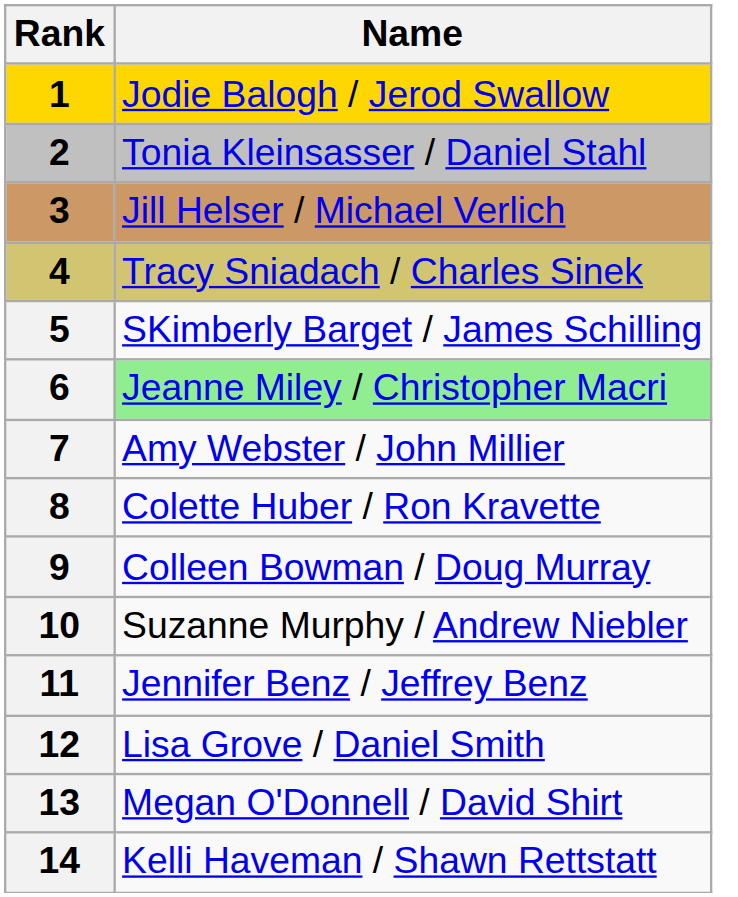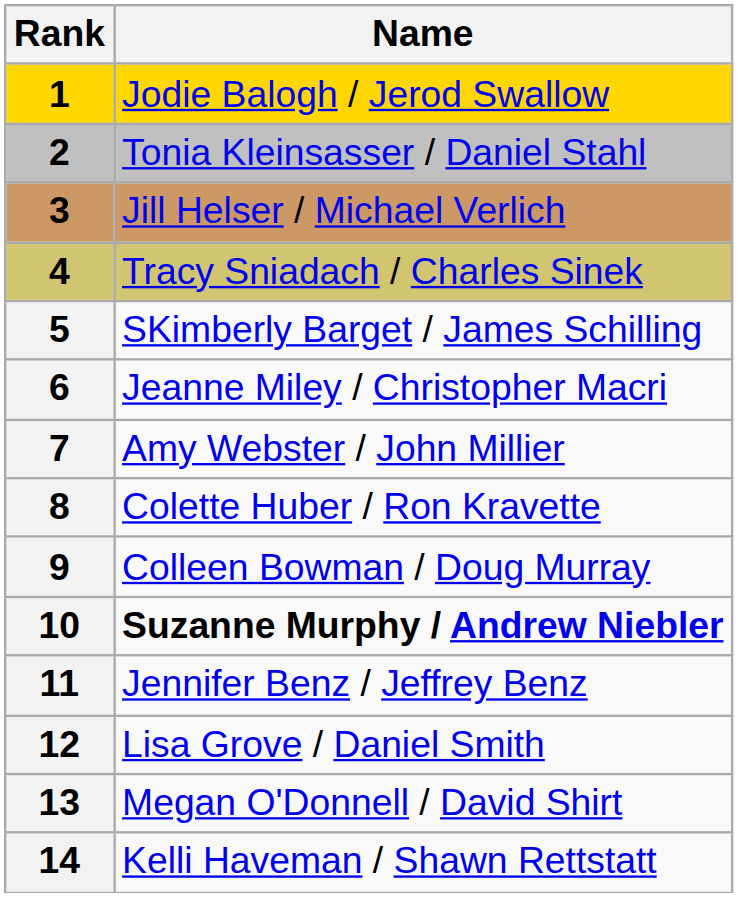Jeanne Miley / Christopher Macri | Name: lightgreen background -> no background
Suzanne Murphy / Andrew Niebler | Name: normal -> bold
